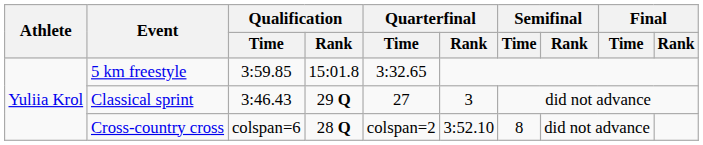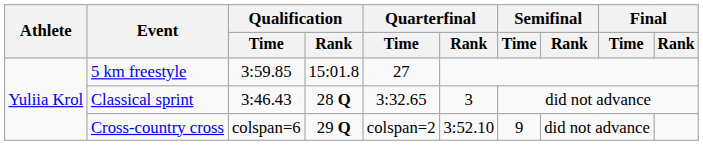5 km freestyle | Quarterfinal / Time: 3:32.65 -> 27
Classical sprint | Qualification / Rank: 29 Q -> 28 Q
Classical sprint | Quarterfinal / Time: 27 -> 3:32.65
Cross-country cross | Qualification / Rank: 28 Q -> 29 Q
Cross-country cross | Semifinal / Time: 8 -> 9
